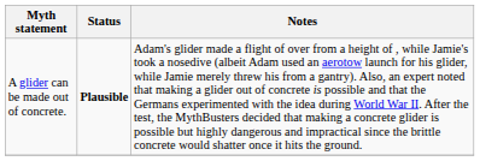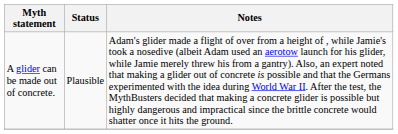A glider can be made out of concrete. | Status: bold -> normal
